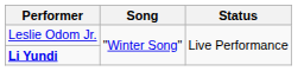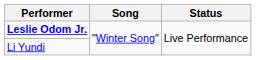Leslie Odom Jr. | Performer: normal -> bold
Li Yundi | Performer: bold -> normal
